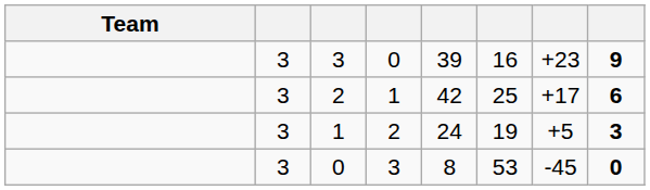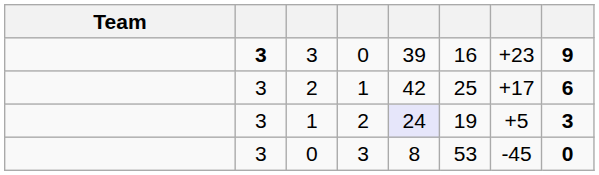row 2 | column 2: normal -> bold
row 4 | column 5: no background -> lavender background
